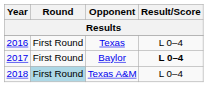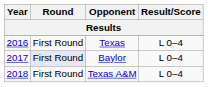Baylor | Round: no background -> lavender background
Baylor | Result/Score: bold -> normal
Texas A&M | Round: lightblue background -> no background
